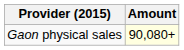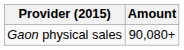Gaon physical sales | Amount: lightyellow background -> no background
